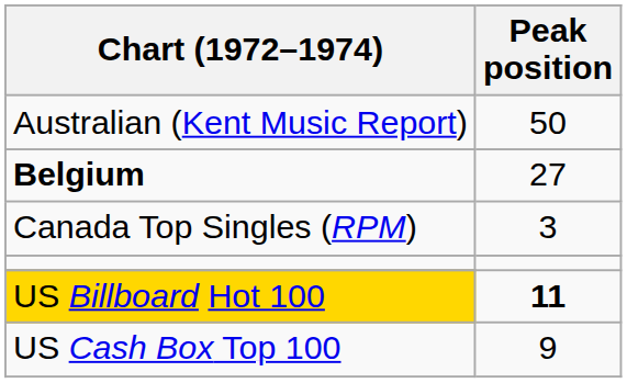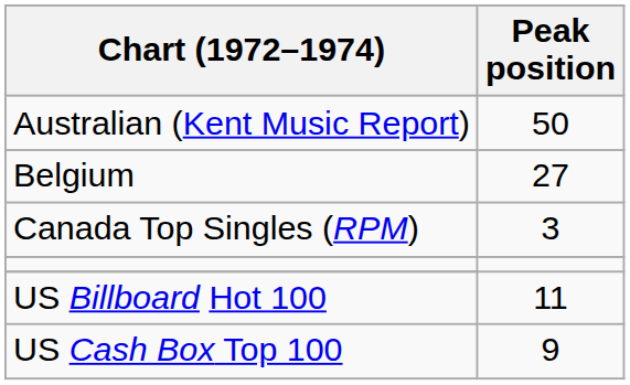row 3 | Chart (1972–1974): bold -> normal
row 6 | Chart (1972–1974): gold background -> no background
row 6 | Peak position: bold -> normal
